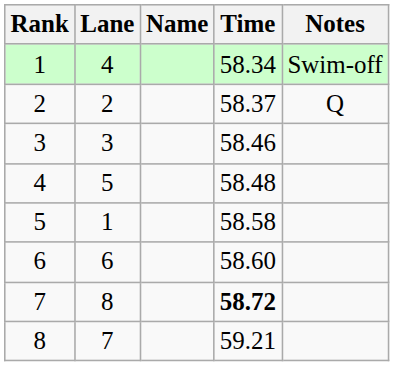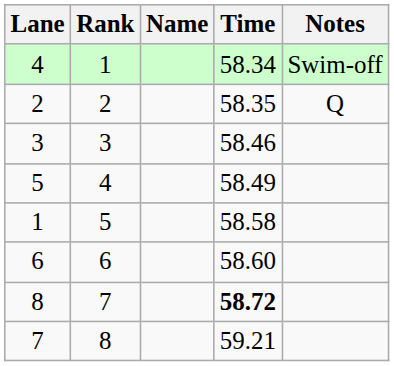columns swapped: Rank <-> Lane
row 3 | Time: 58.37 -> 58.35
row 5 | Time: 58.48 -> 58.49
